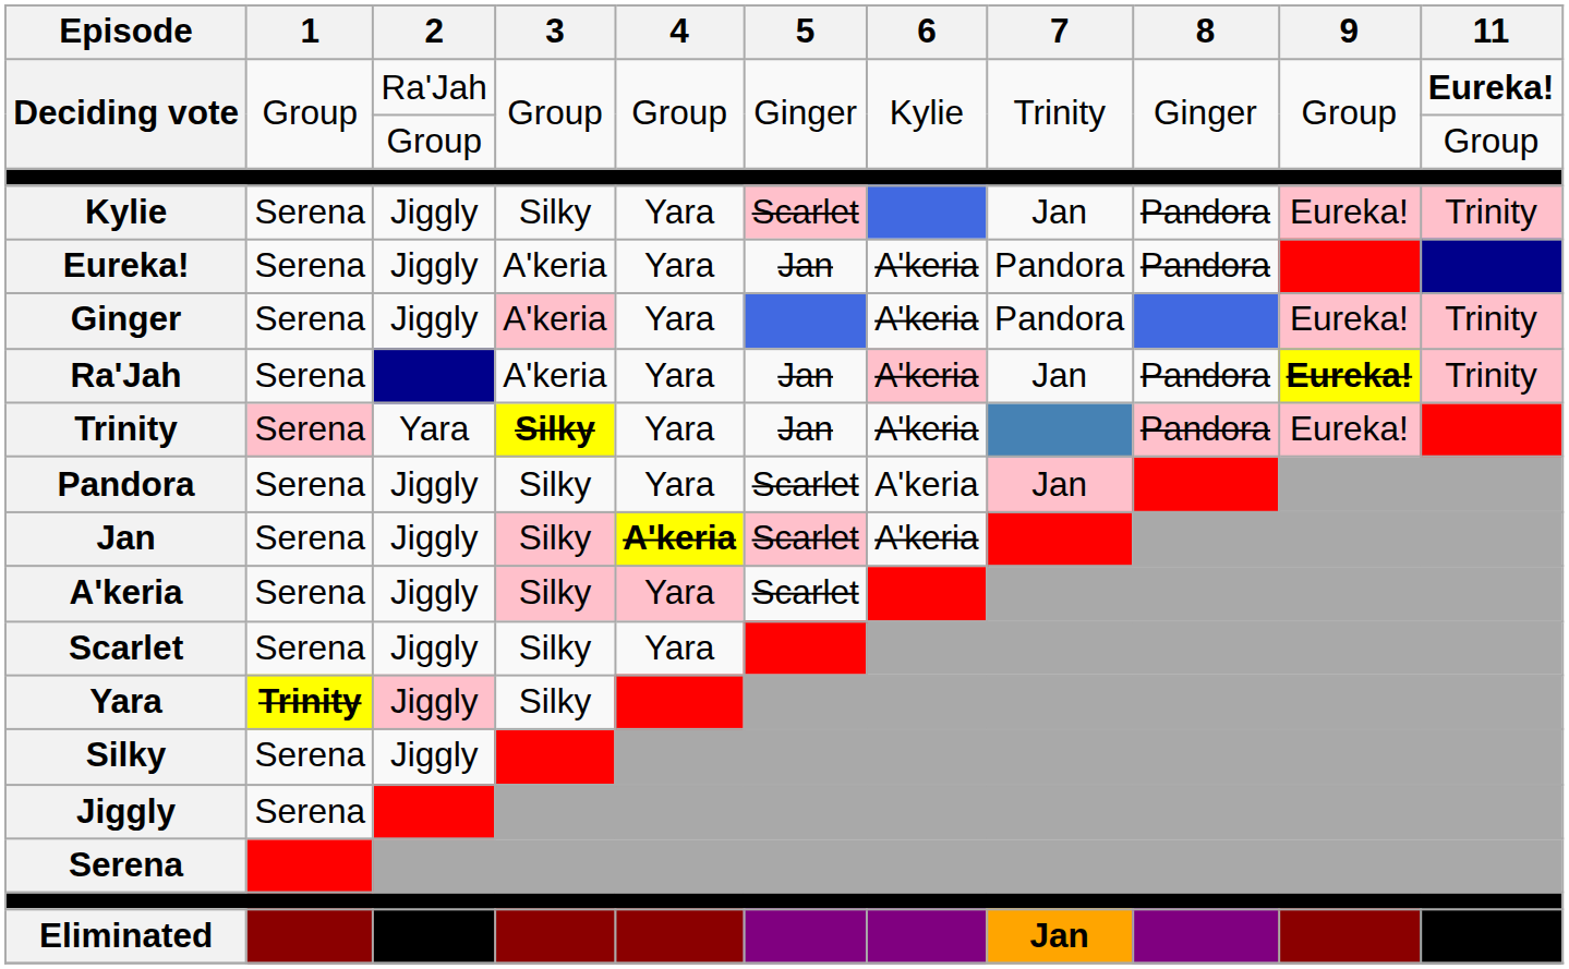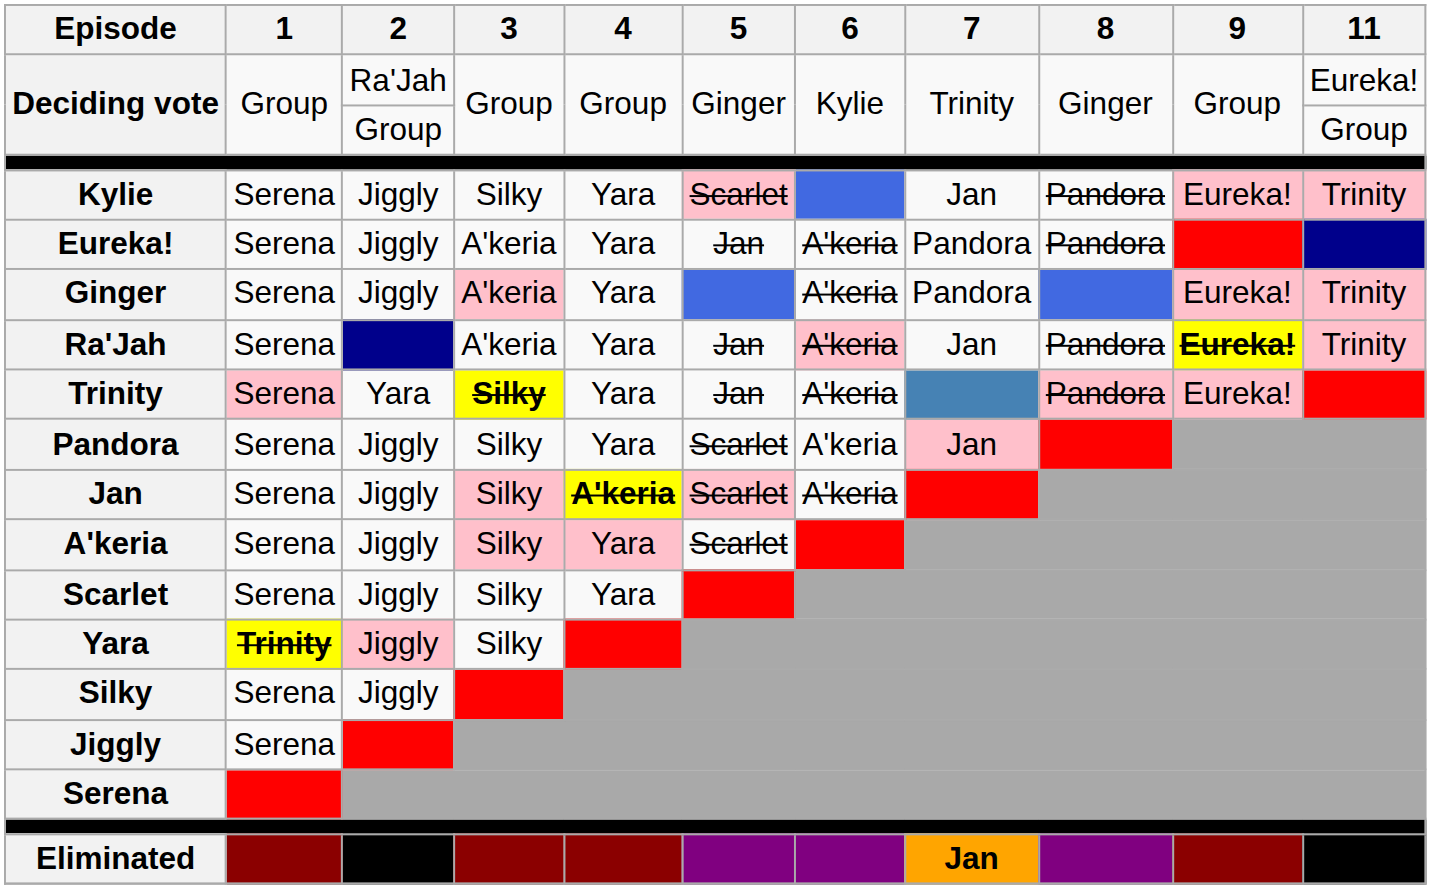Deciding vote / Ra'Jah | 11: bold -> normal
